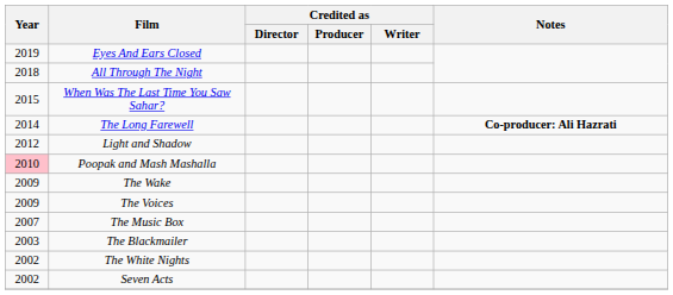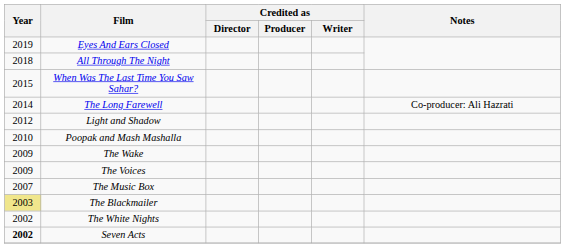The Long Farewell | Notes: bold -> normal
Poopak and Mash Mashalla | Year: pink background -> no background
The Blackmailer | Year: no background -> khaki background
Seven Acts | Year: normal -> bold
